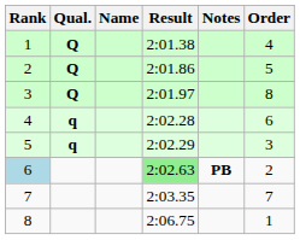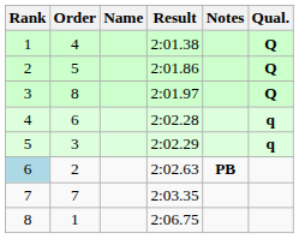columns swapped: Order <-> Qual.
row 7 | Result: lightgreen background -> no background
